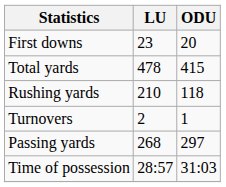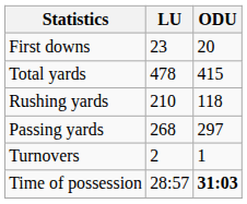rows swapped: Passing yards <-> Turnovers
Time of possession | ODU: normal -> bold
